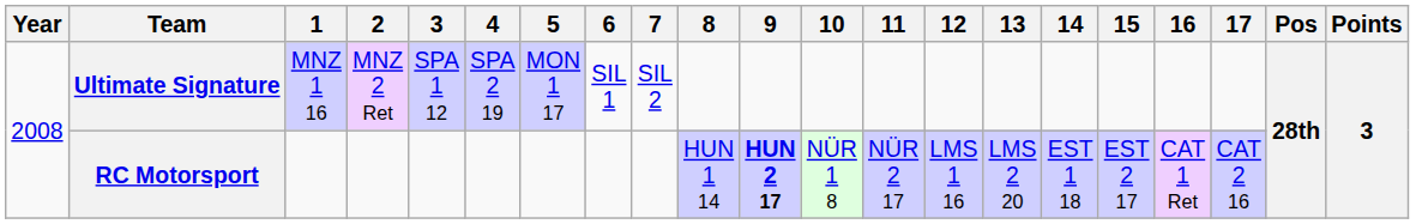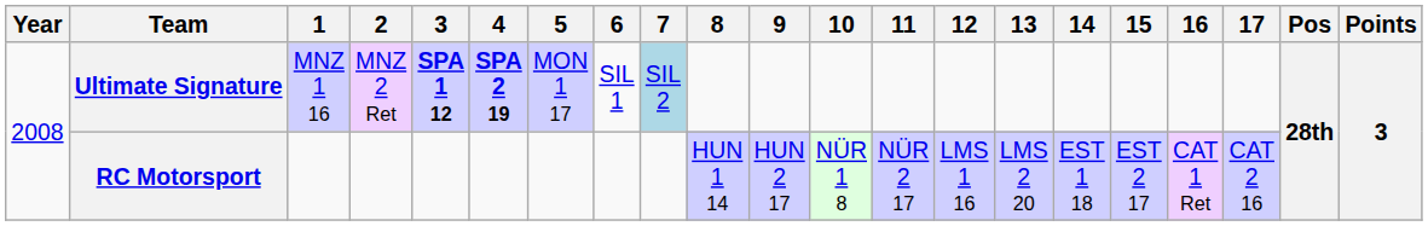Ultimate Signature | 3: normal -> bold
Ultimate Signature | 4: normal -> bold
Ultimate Signature | 7: no background -> lightblue background
RC Motorsport | 9: bold -> normal
